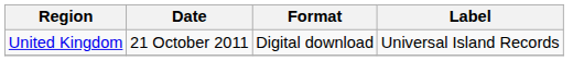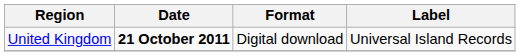United Kingdom | Date: normal -> bold
